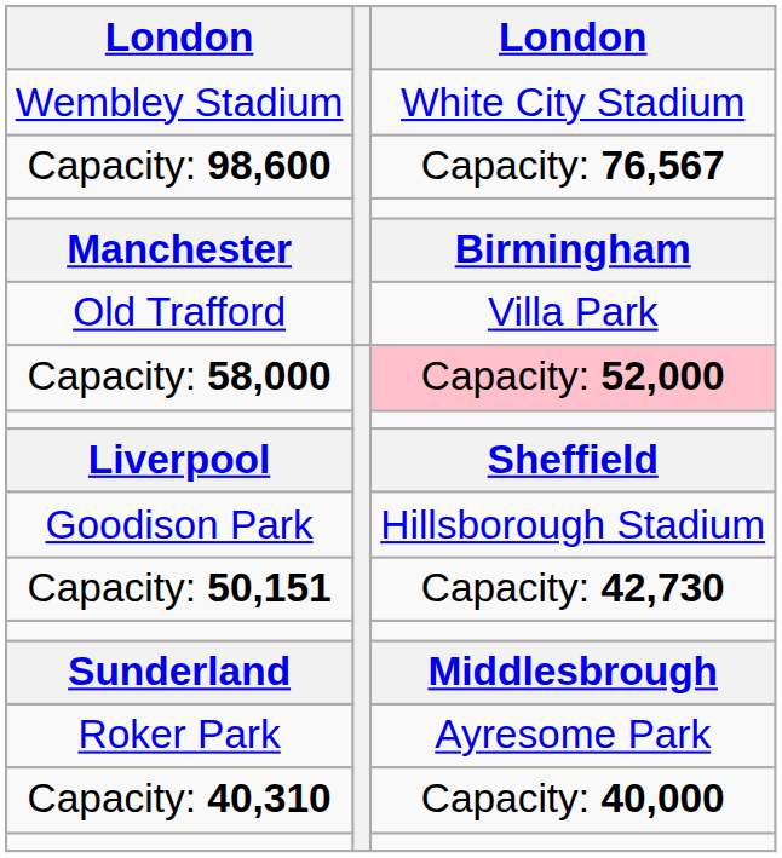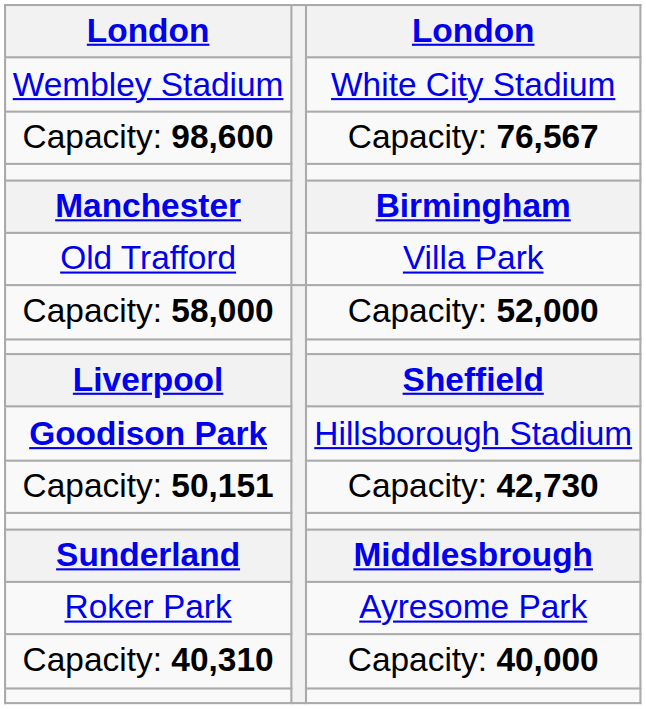Capacity: 58,000 | column 3: pink background -> no background
Goodison Park | column 1: normal -> bold
